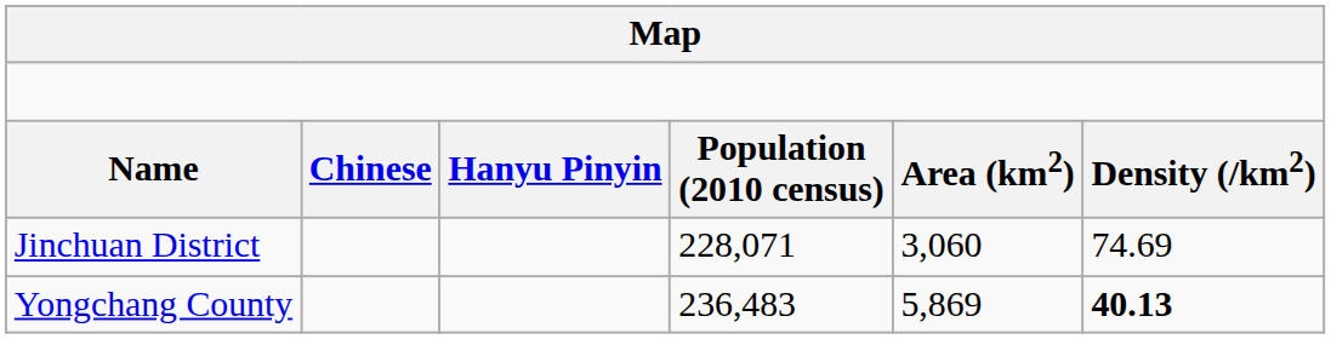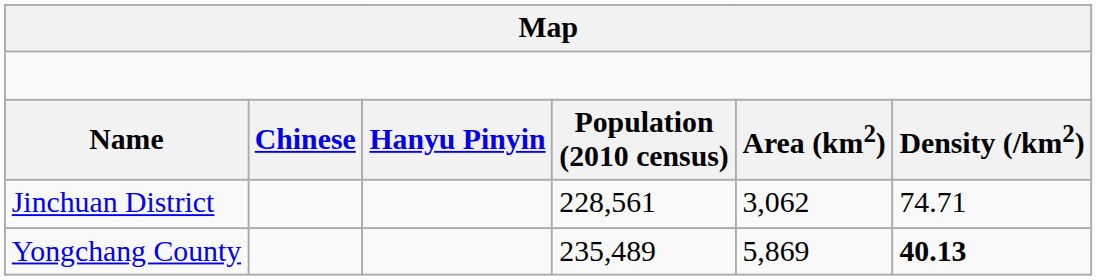Jinchuan District | column 4: 228,071 -> 228,561
Jinchuan District | column 5: 3,060 -> 3,062
Jinchuan District | column 6: 74.69 -> 74.71
Yongchang County | column 4: 236,483 -> 235,489
